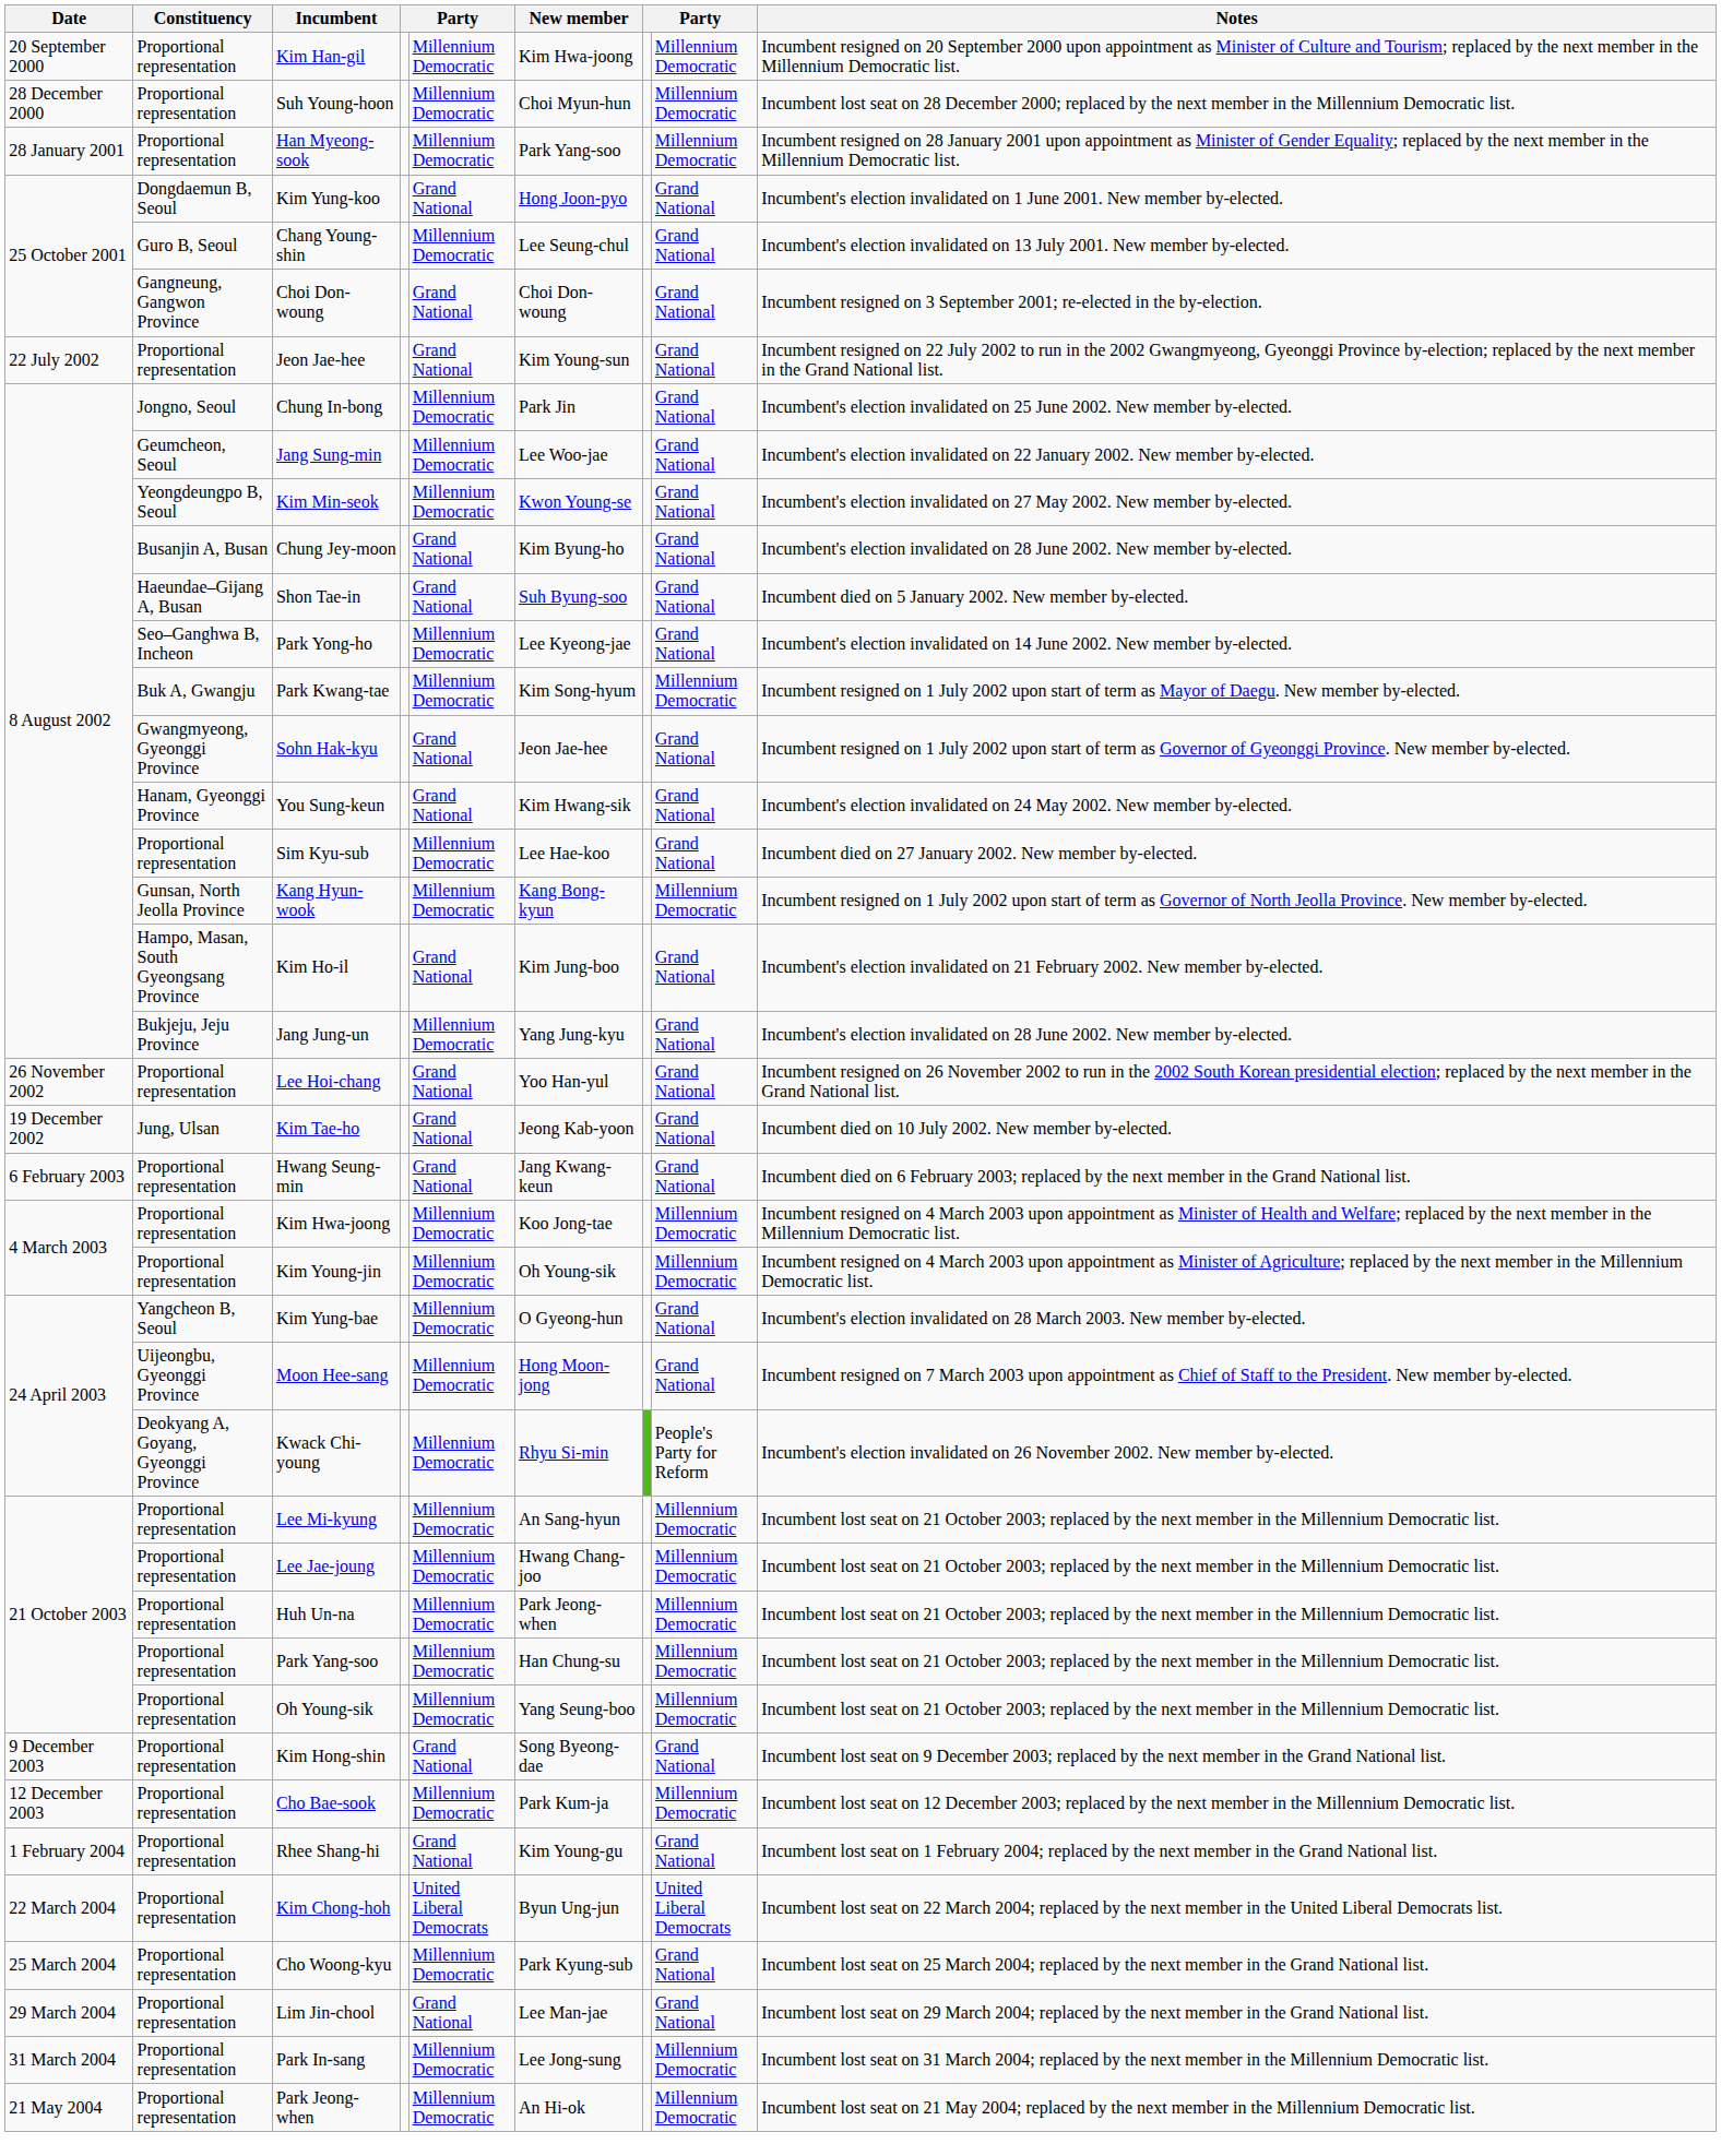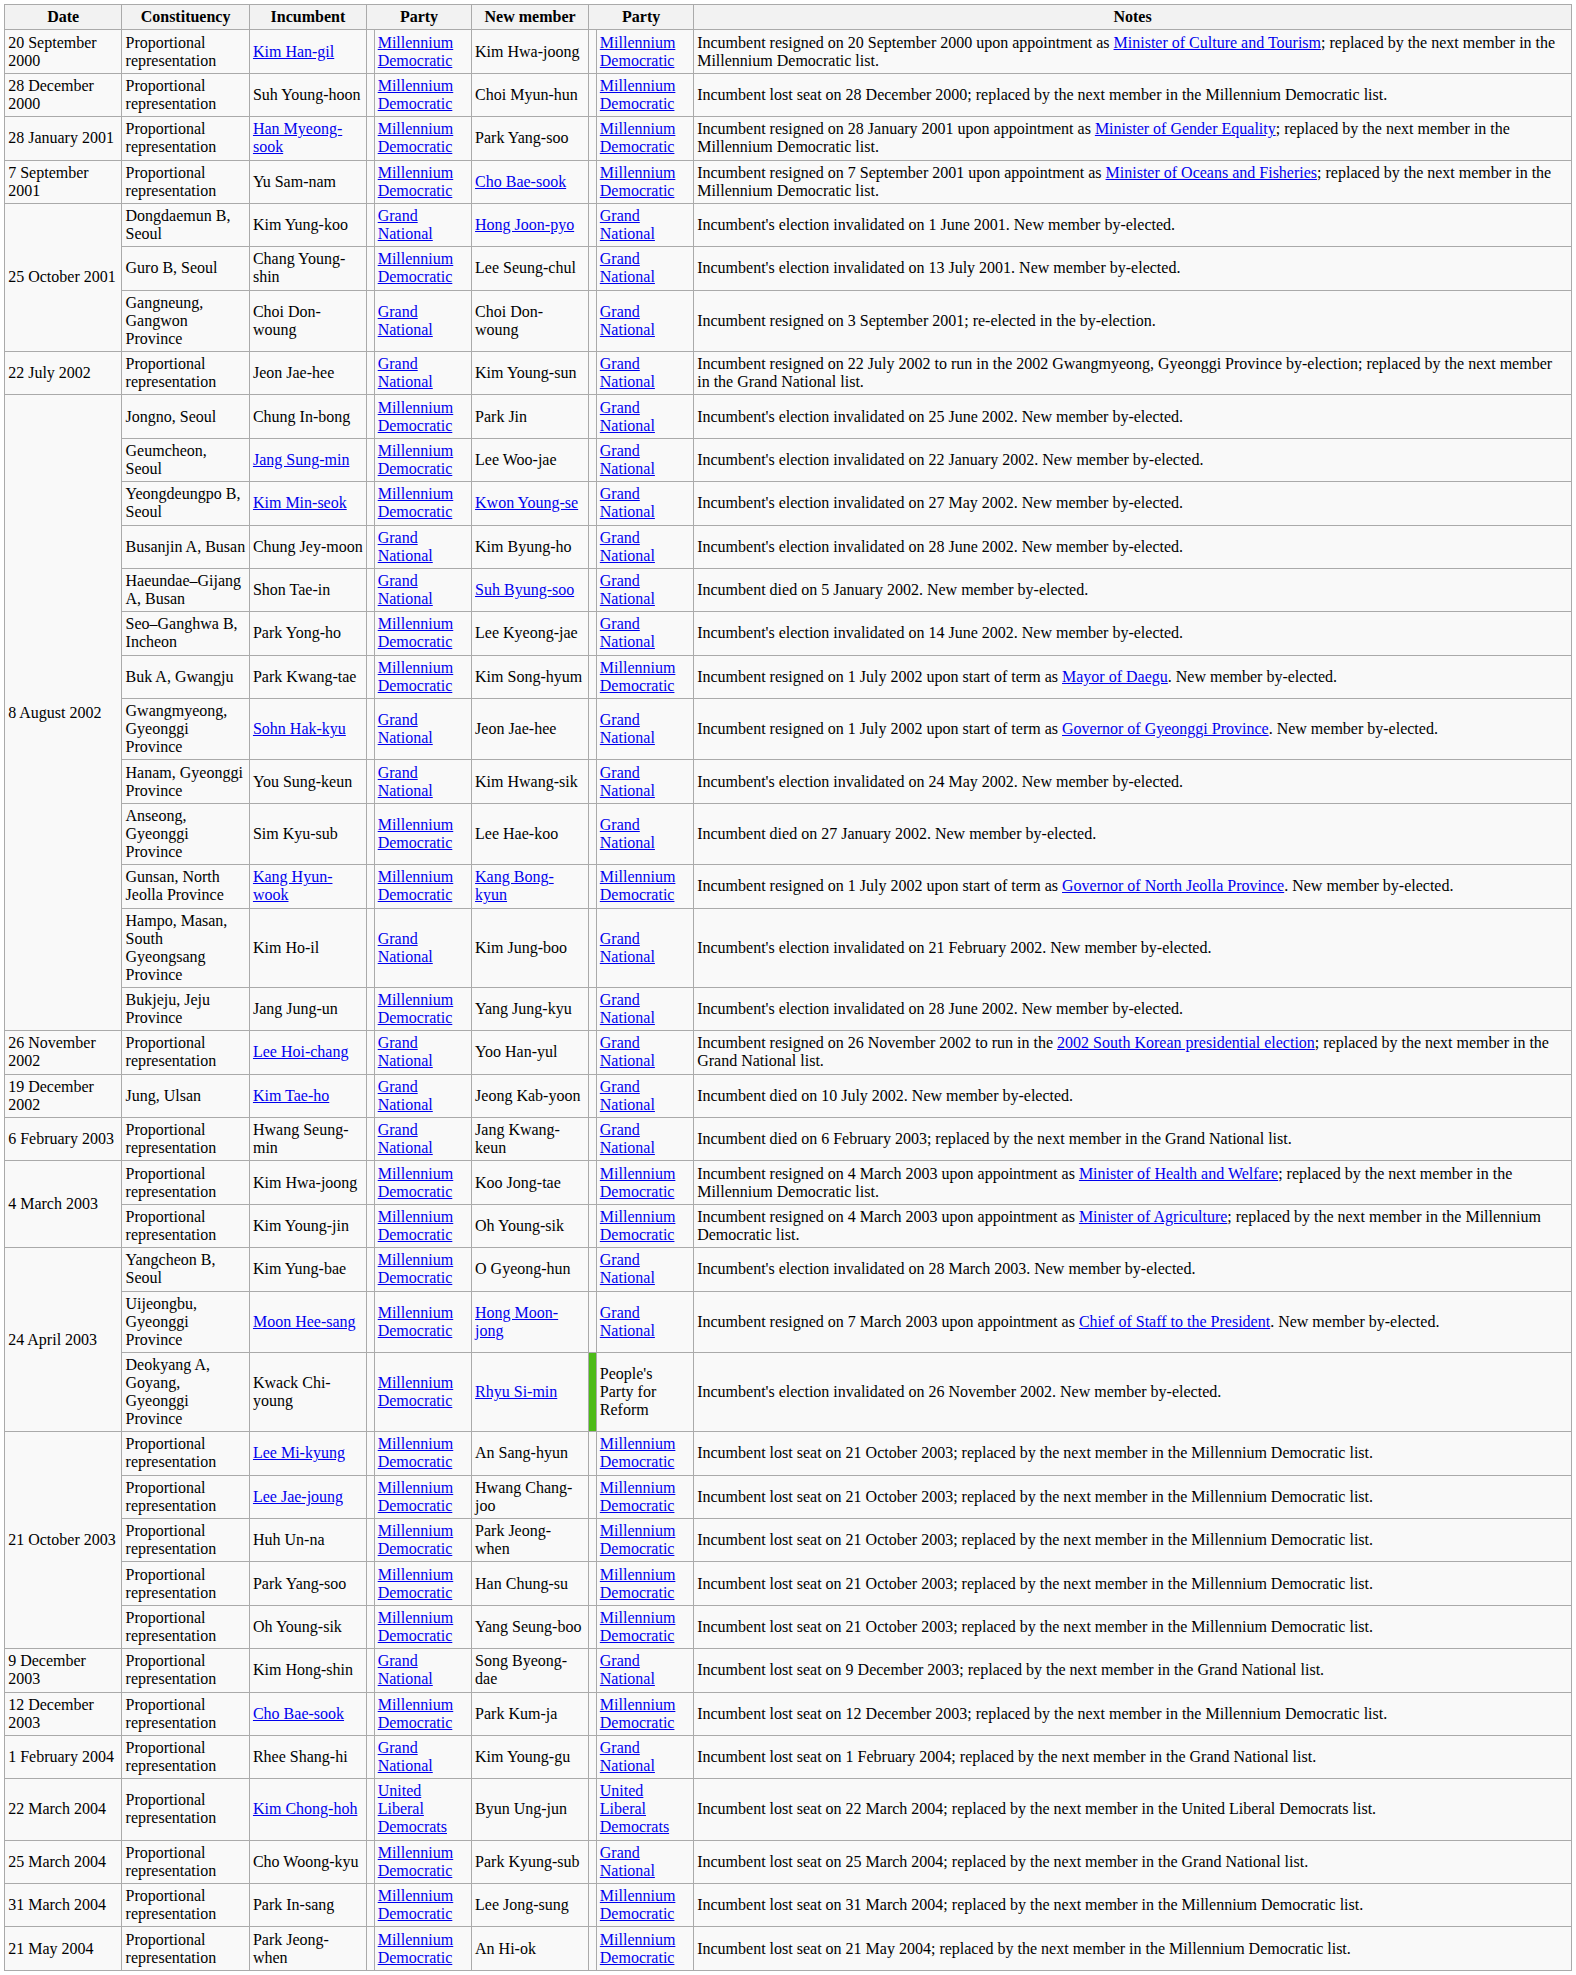+ row: 7 September 2001 | Proportional representation | Yu Sam-nam | Millennium Democratic | Cho Bae-sook | Millennium Democratic | Incumbent resigned on 7 September 2001 upon appointment as Minister of Oceans and Fisheries; replaced by the next member in the Millennium Democratic list.
Sim Kyu-sub | Constituency: Proportional representation -> Anseong, Gyeonggi Province
- row: 29 March 2004 | Proportional representation | Lim Jin-chool | Grand National | Lee Man-jae | Grand National | Incumbent lost seat on 29 March 2004; replaced by the next member in the Grand National list.
